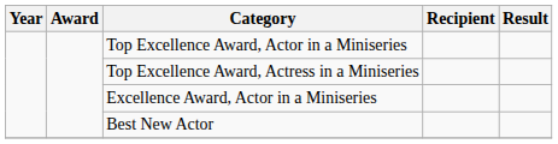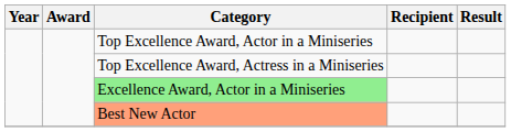Excellence Award, Actor in a Miniseries | Category: no background -> lightgreen background
Best New Actor | Category: no background -> lightsalmon background
